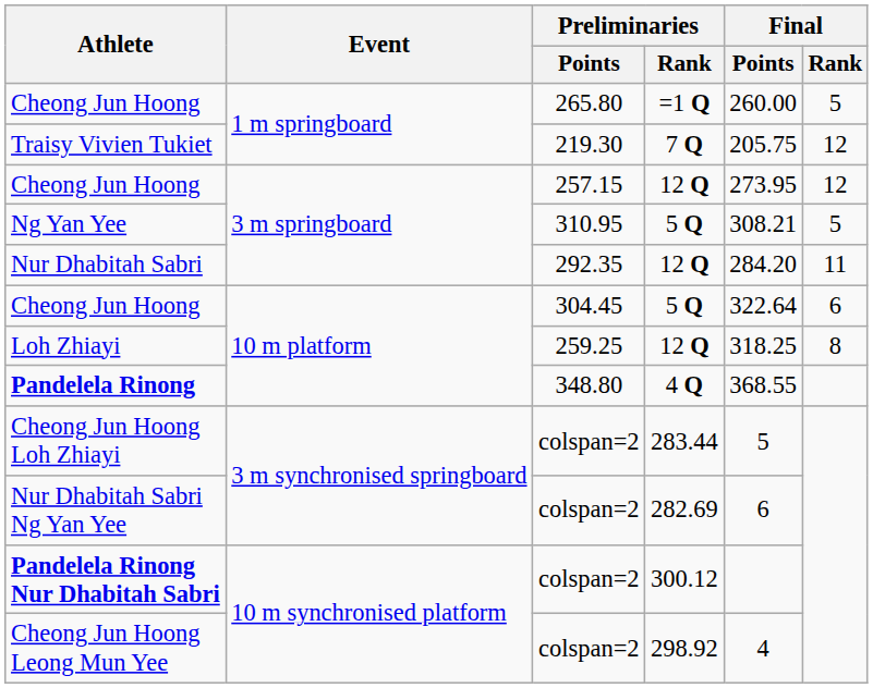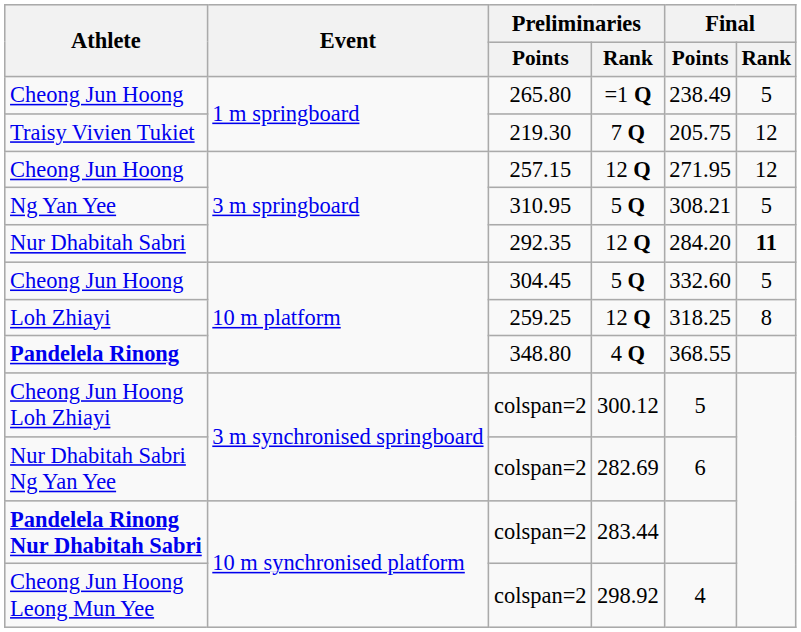Cheong Jun Hoong / 265.80 | Final / Points: 260.00 -> 238.49
Cheong Jun Hoong / 257.15 | Final / Points: 273.95 -> 271.95
Nur Dhabitah Sabri | Final / Rank: normal -> bold
Cheong Jun Hoong / 304.45 | Final / Points: 322.64 -> 332.60
Cheong Jun Hoong / 304.45 | Final / Rank: 6 -> 5
Cheong Jun Hoong Loh Zhiayi | Preliminaries / Rank: 283.44 -> 300.12
Pandelela Rinong Nur Dhabitah Sabri | Preliminaries / Rank: 300.12 -> 283.44
